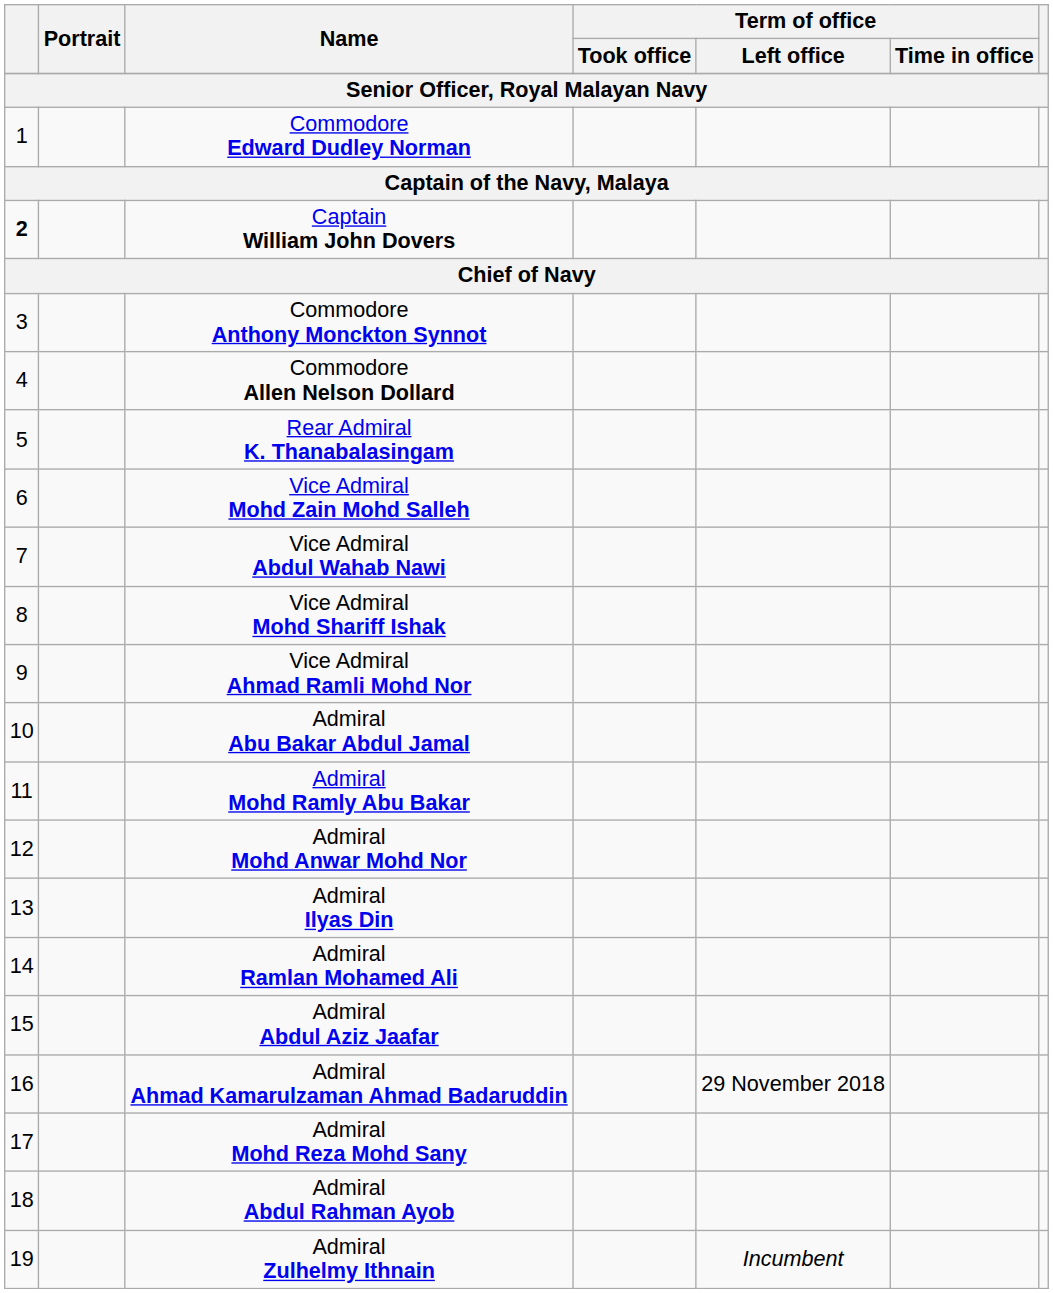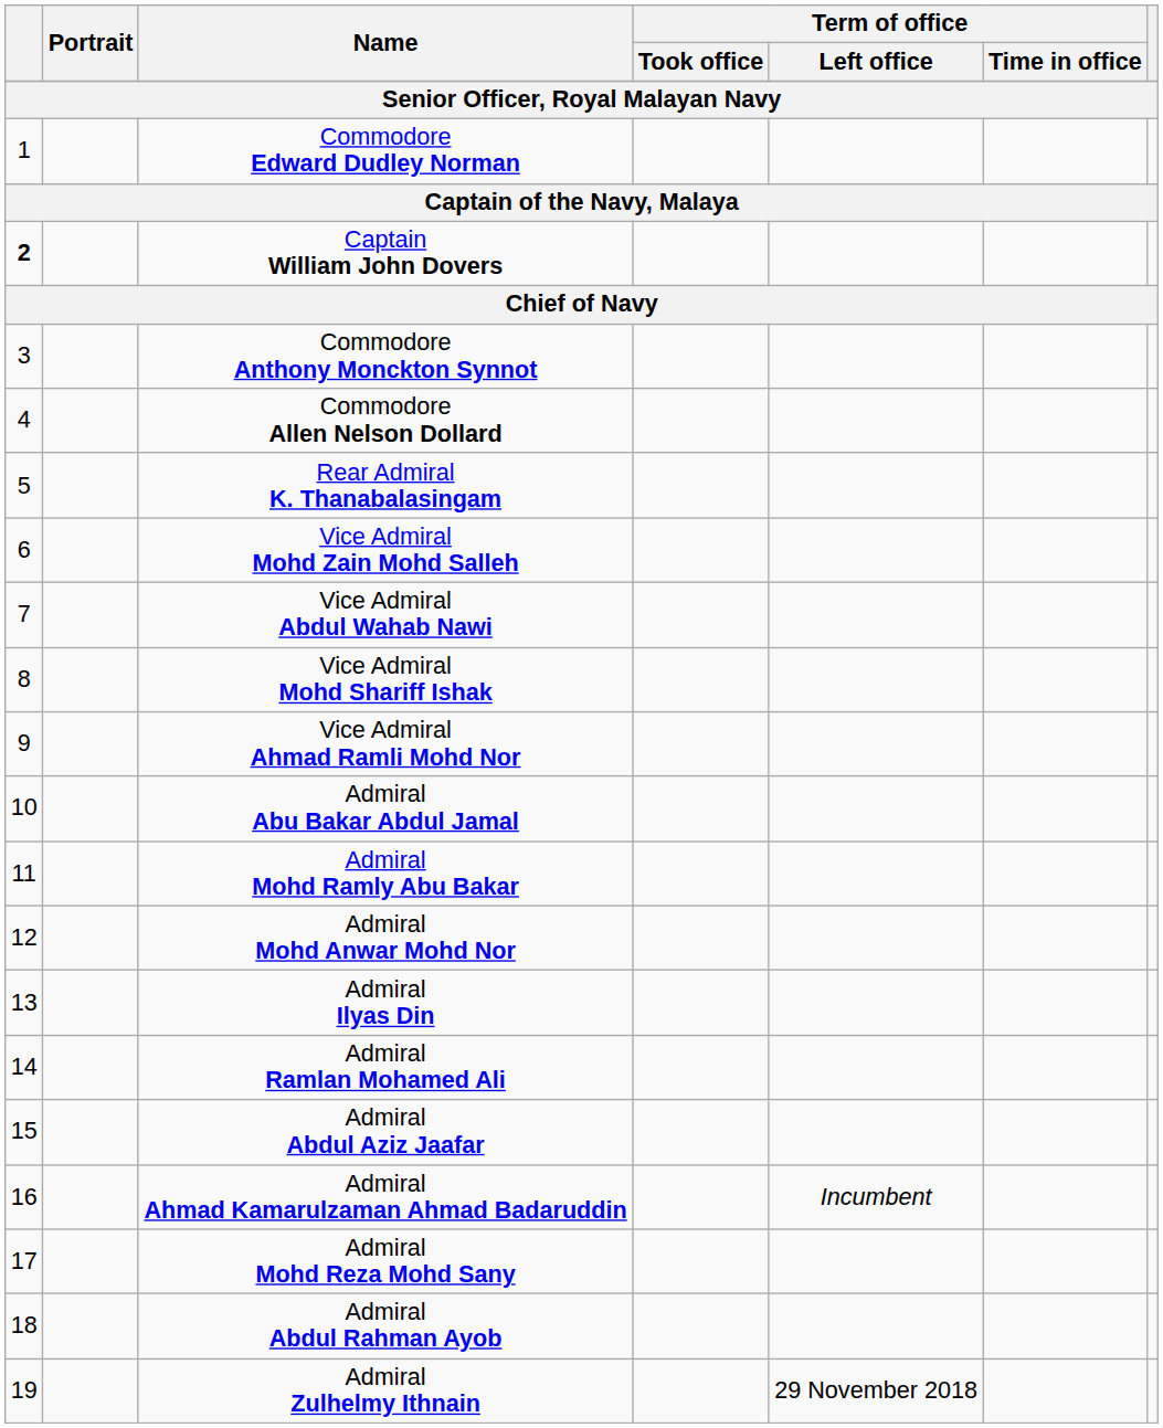Admiral Ahmad Kamarulzaman Ahmad Badaruddin | Term of office / Left office: 29 November 2018 -> Incumbent
Admiral Zulhelmy Ithnain | Term of office / Left office: Incumbent -> 29 November 2018
